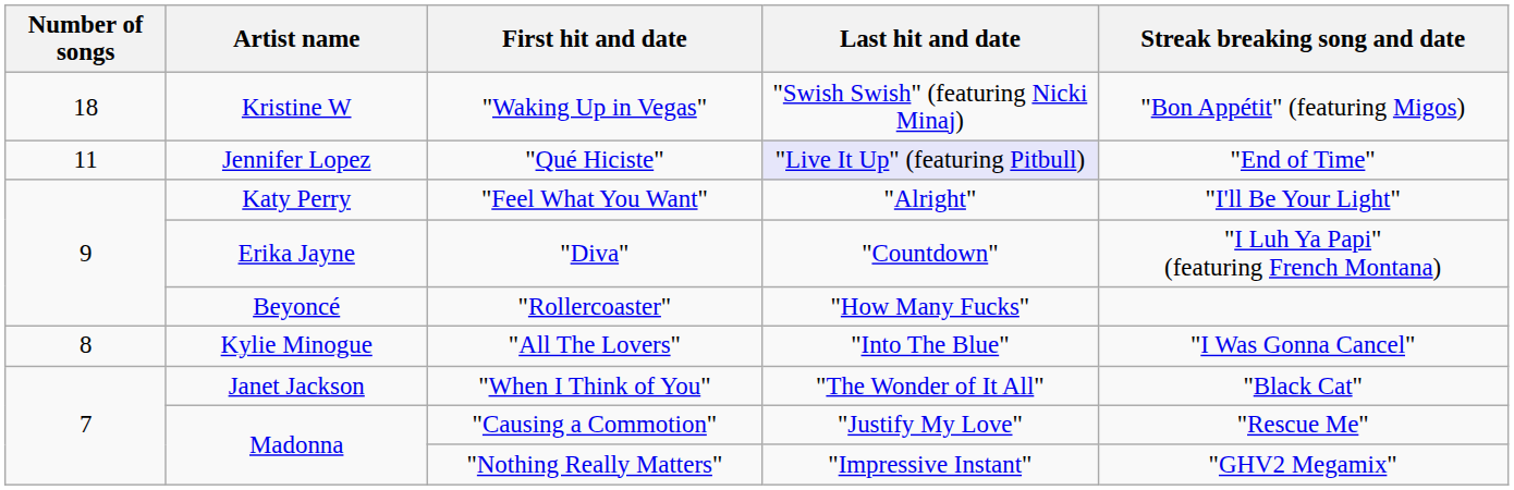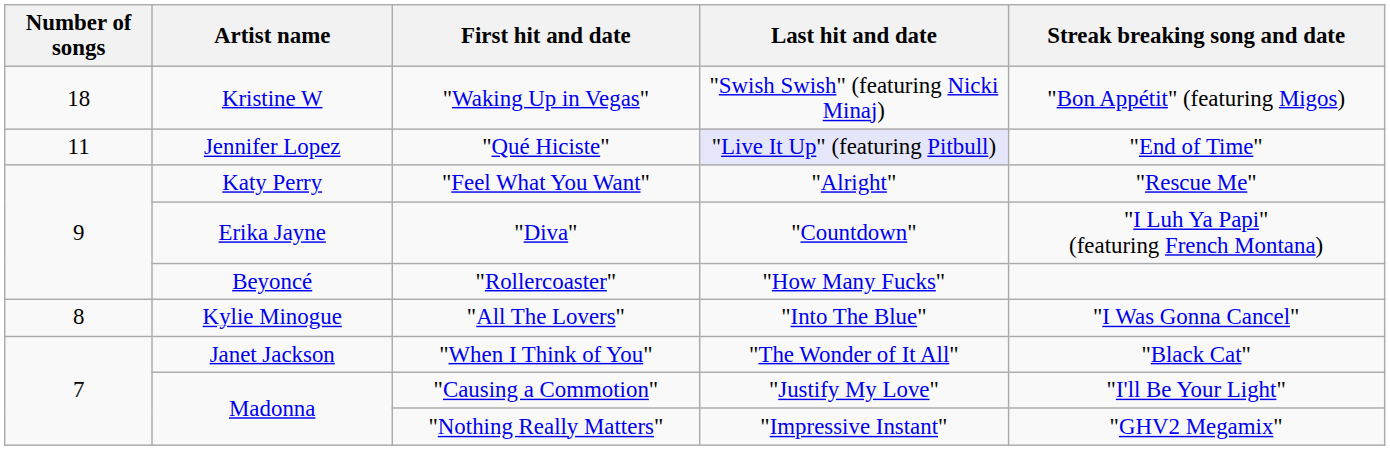"Feel What You Want" | Streak breaking song and date: "I'll Be Your Light" -> "Rescue Me"
"Causing a Commotion" | Streak breaking song and date: "Rescue Me" -> "I'll Be Your Light"
